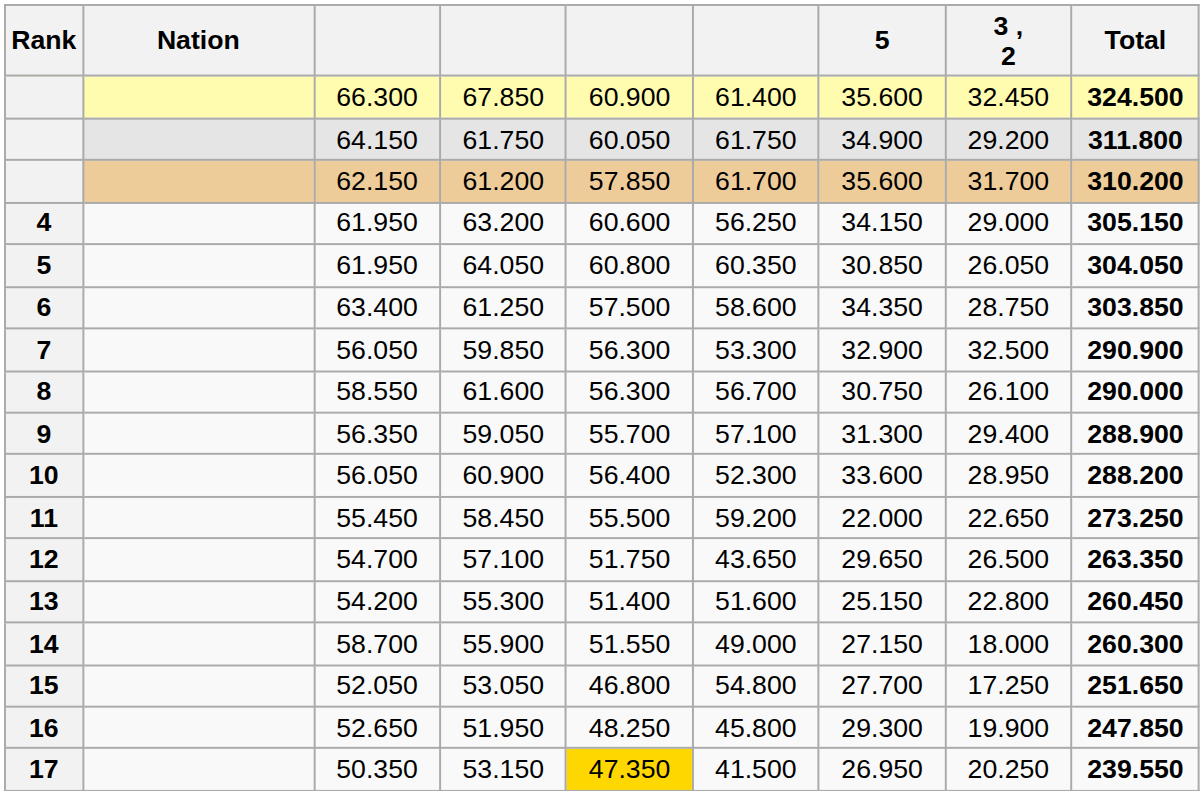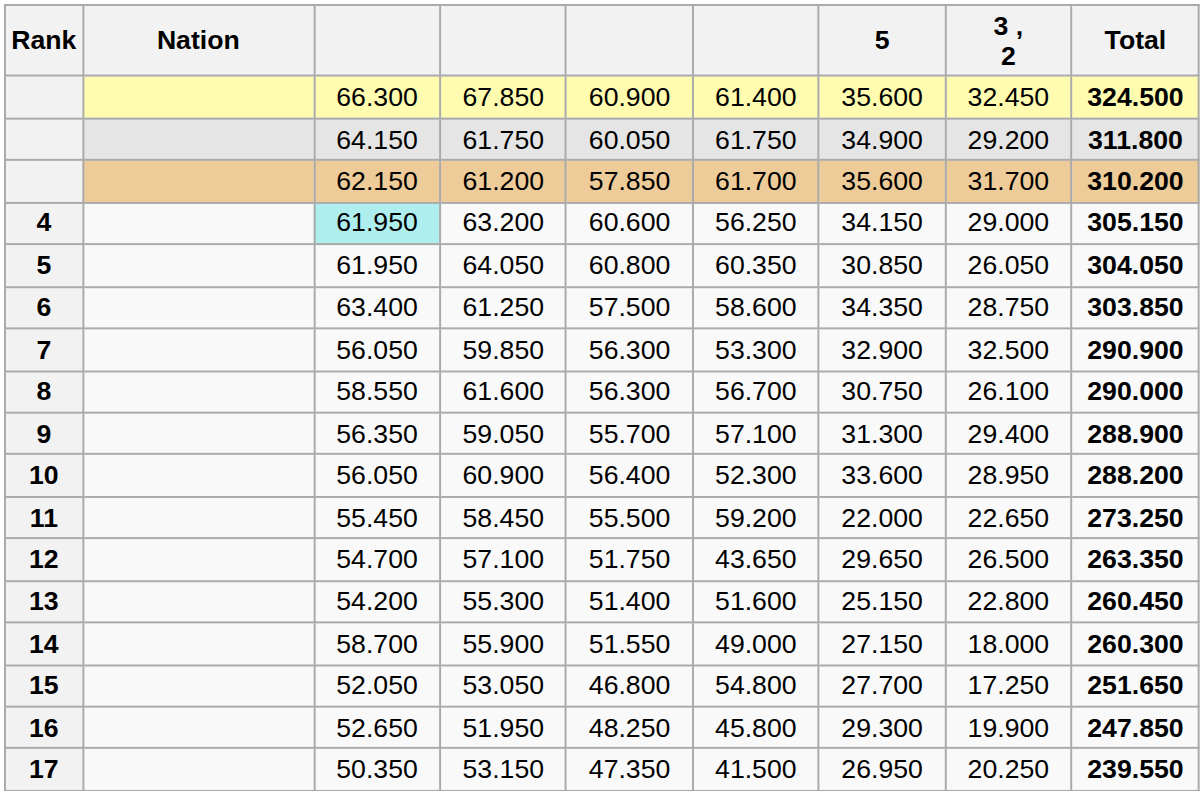63.200 | column 3: no background -> paleturquoise background
53.150 | column 5: gold background -> no background
